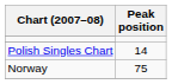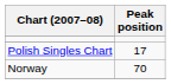row 3 | Peak position: 14 -> 17
row 4 | Peak position: 75 -> 70
